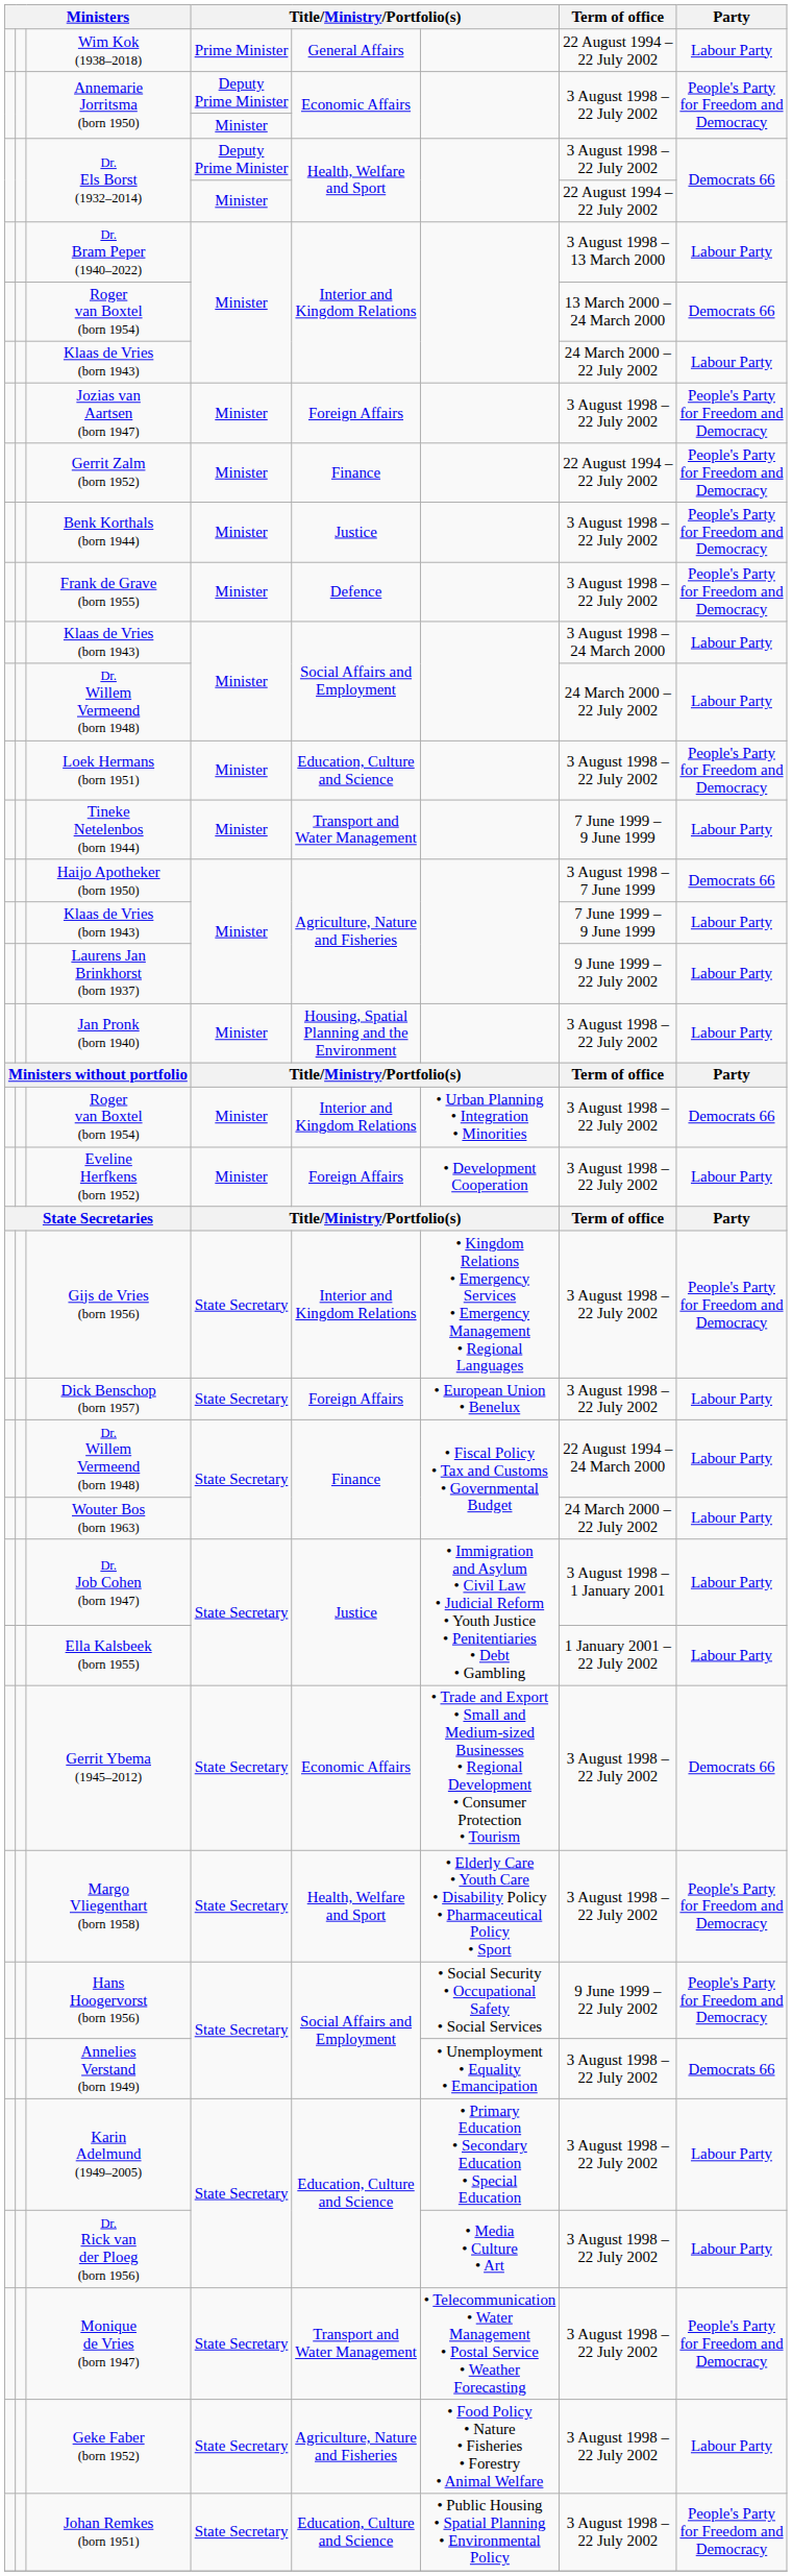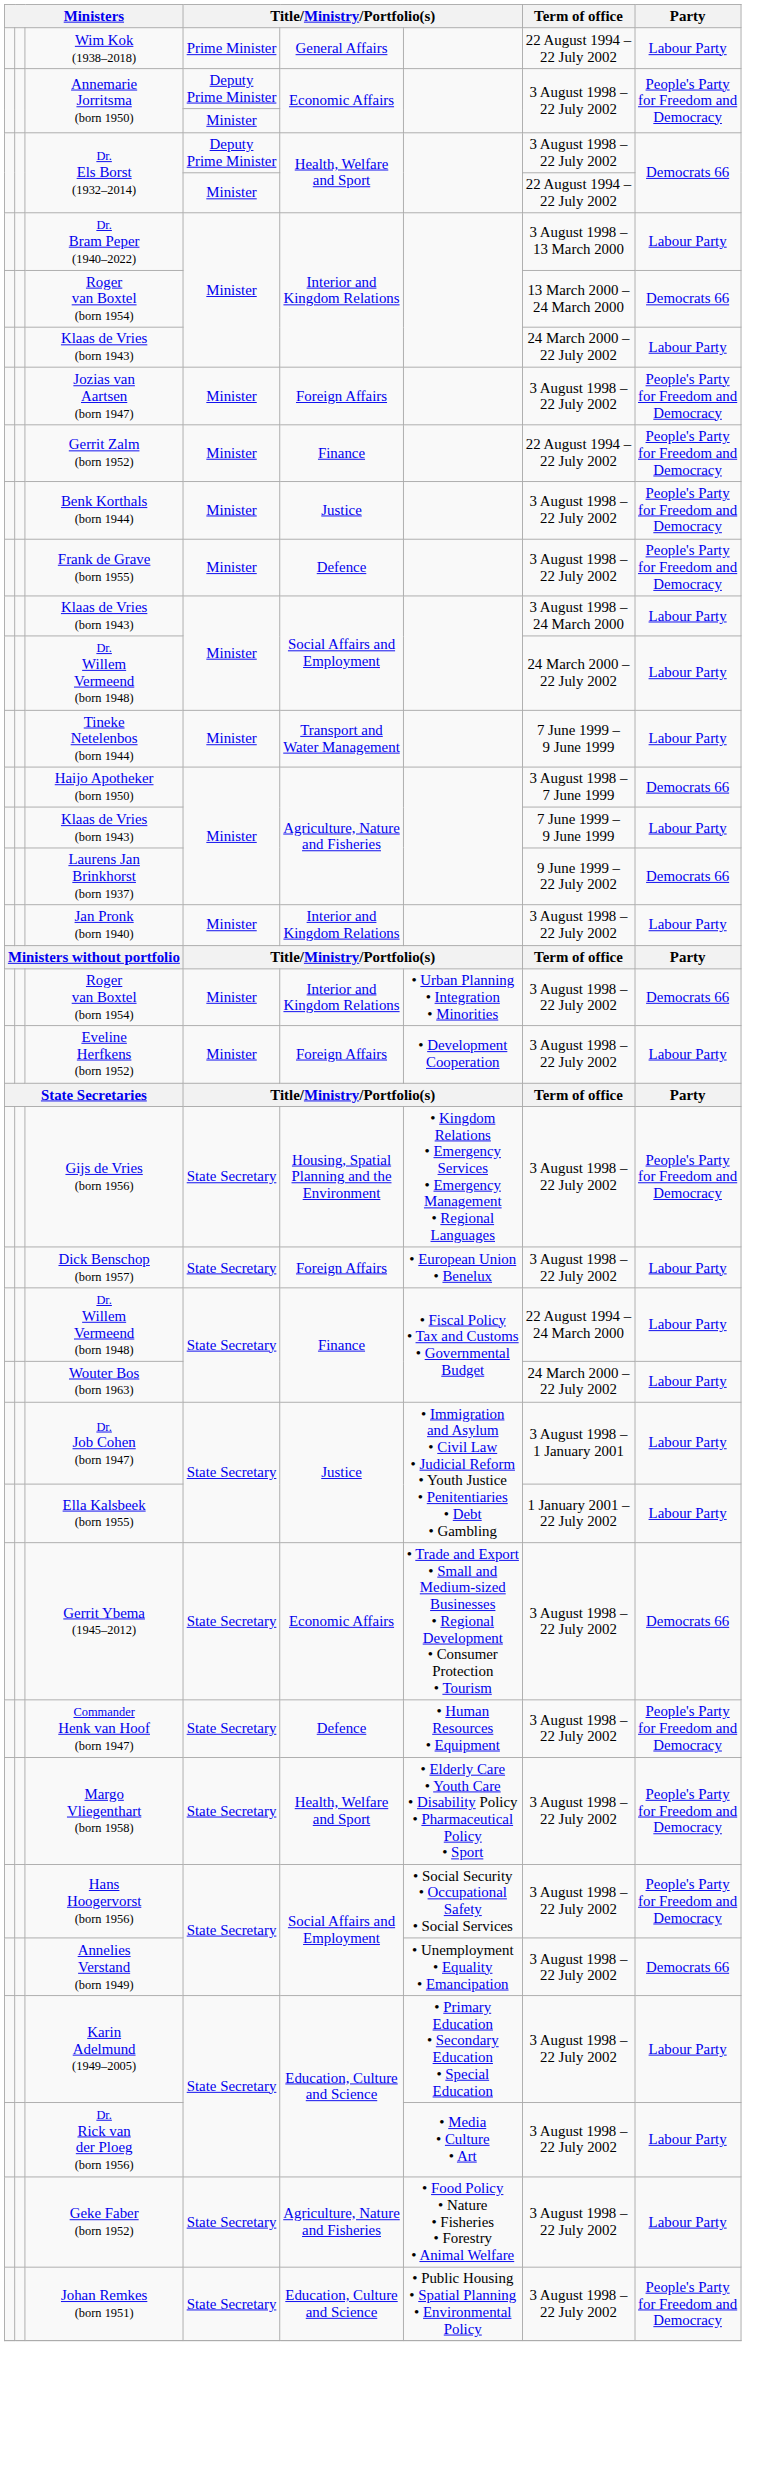- row: Loek Hermans (born 1951) | Minister | Education, Culture and Science | 3 August 1998 – 22 July 2002 | People's Party for Freedom and Democracy
Laurens Jan Brinkhorst (born 1937) | Party: Labour Party -> Democrats 66
Jan Pronk (born 1940) | column 5: Housing, Spatial Planning and the Environment -> Interior and Kingdom Relations
Gijs de Vries (born 1956) | column 5: Interior and Kingdom Relations -> Housing, Spatial Planning and the Environment
+ row: Commander Henk van Hoof (born 1947) | State Secretary | Defence | • Human Resources • Equipment | 3 August 1998 – 22 July 2002 | People's Party for Freedom and Democracy
Hans Hoogervorst (born 1956) | Term of office: 9 June 1999 – 22 July 2002 -> 3 August 1998 – 22 July 2002
- row: Monique de Vries (born 1947) | State Secretary | Transport and Water Management | • Telecommunication • Water Management • Postal Service • Weather Forecasting | 3 August 1998 – 22 July 2002 | People's Party for Freedom and Democracy
